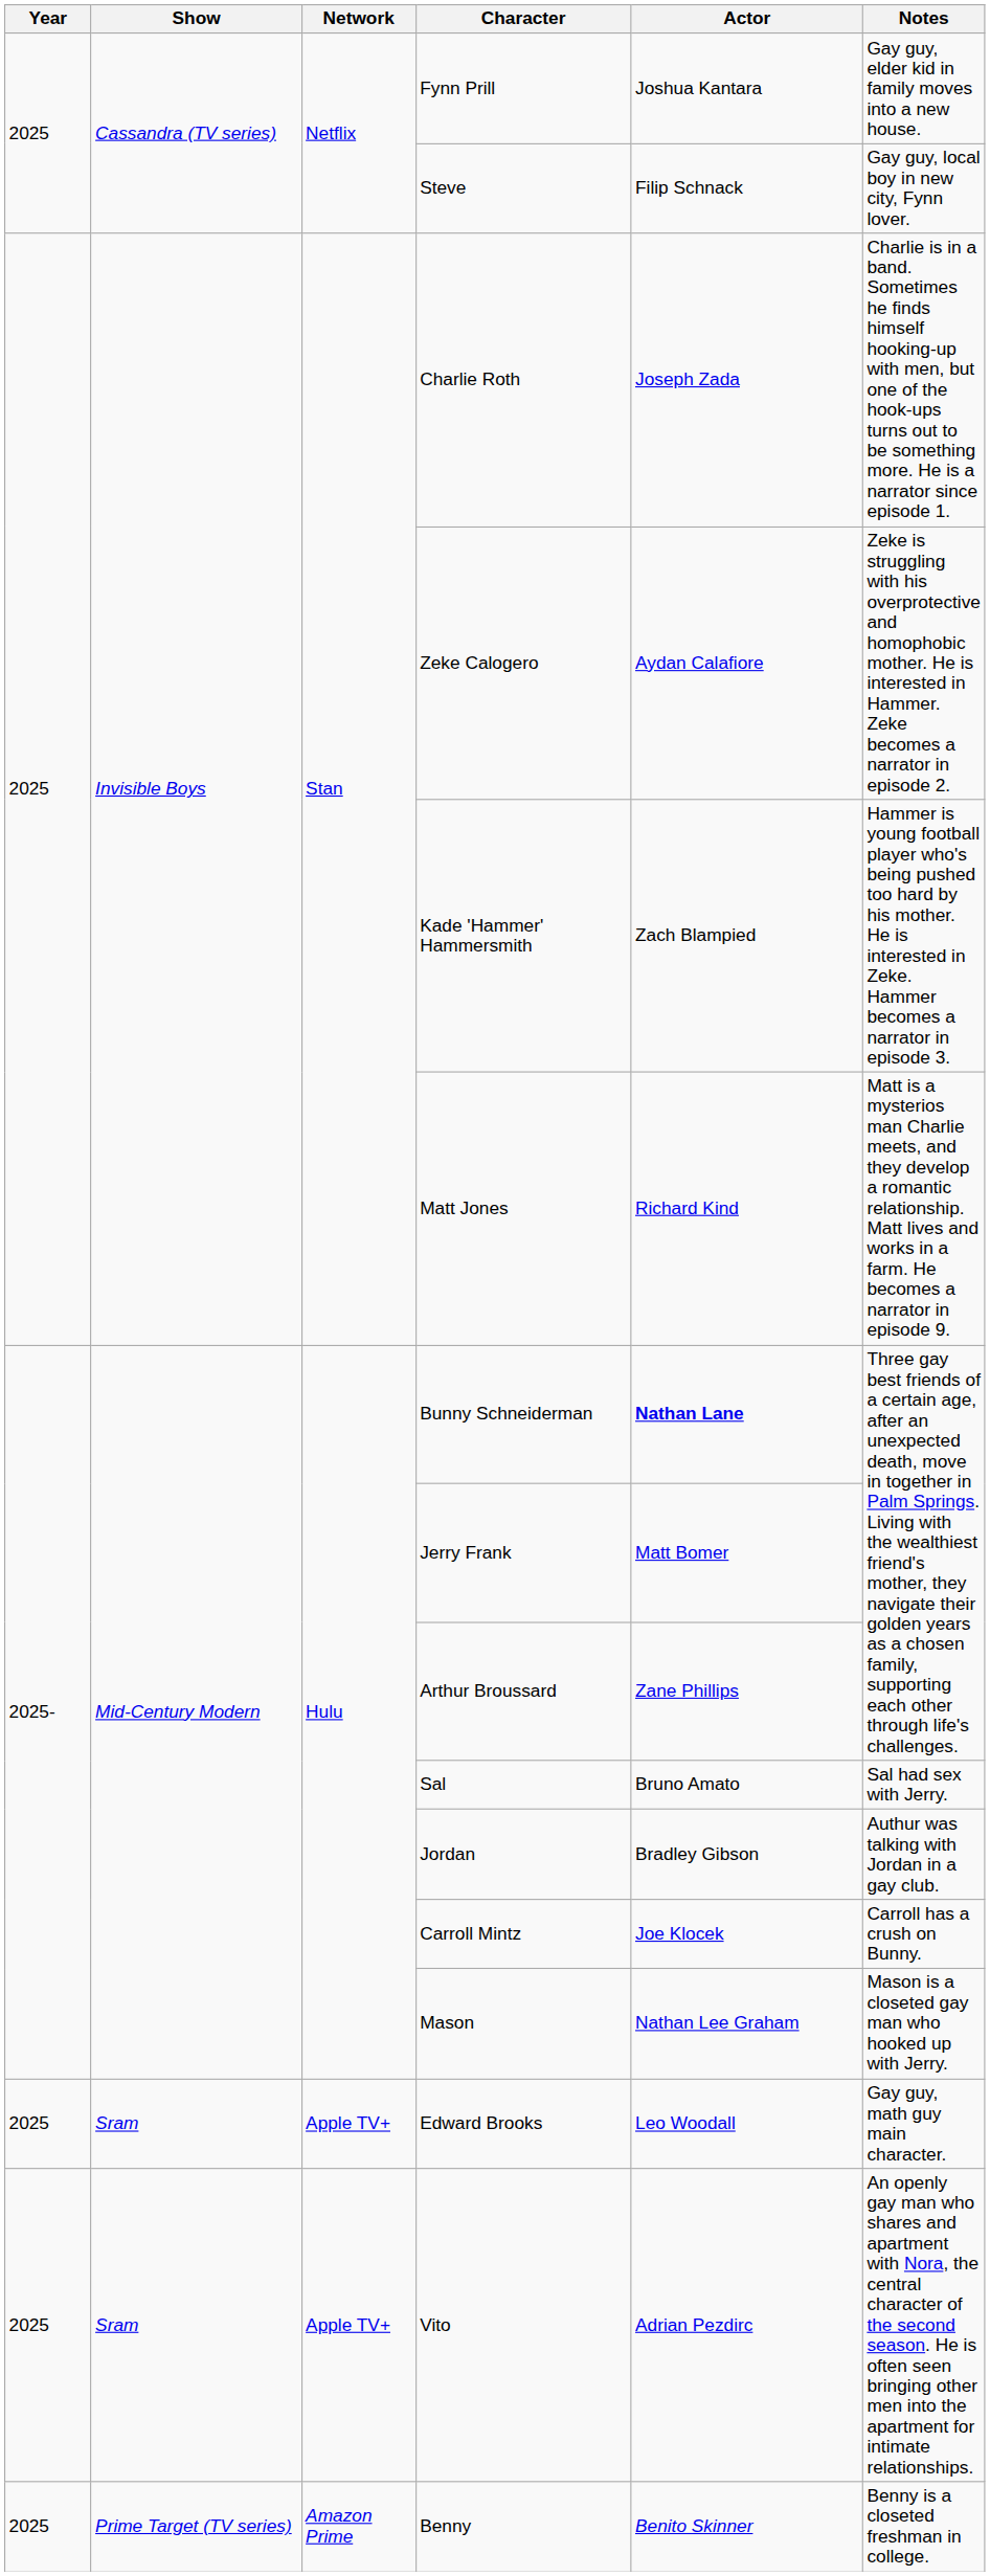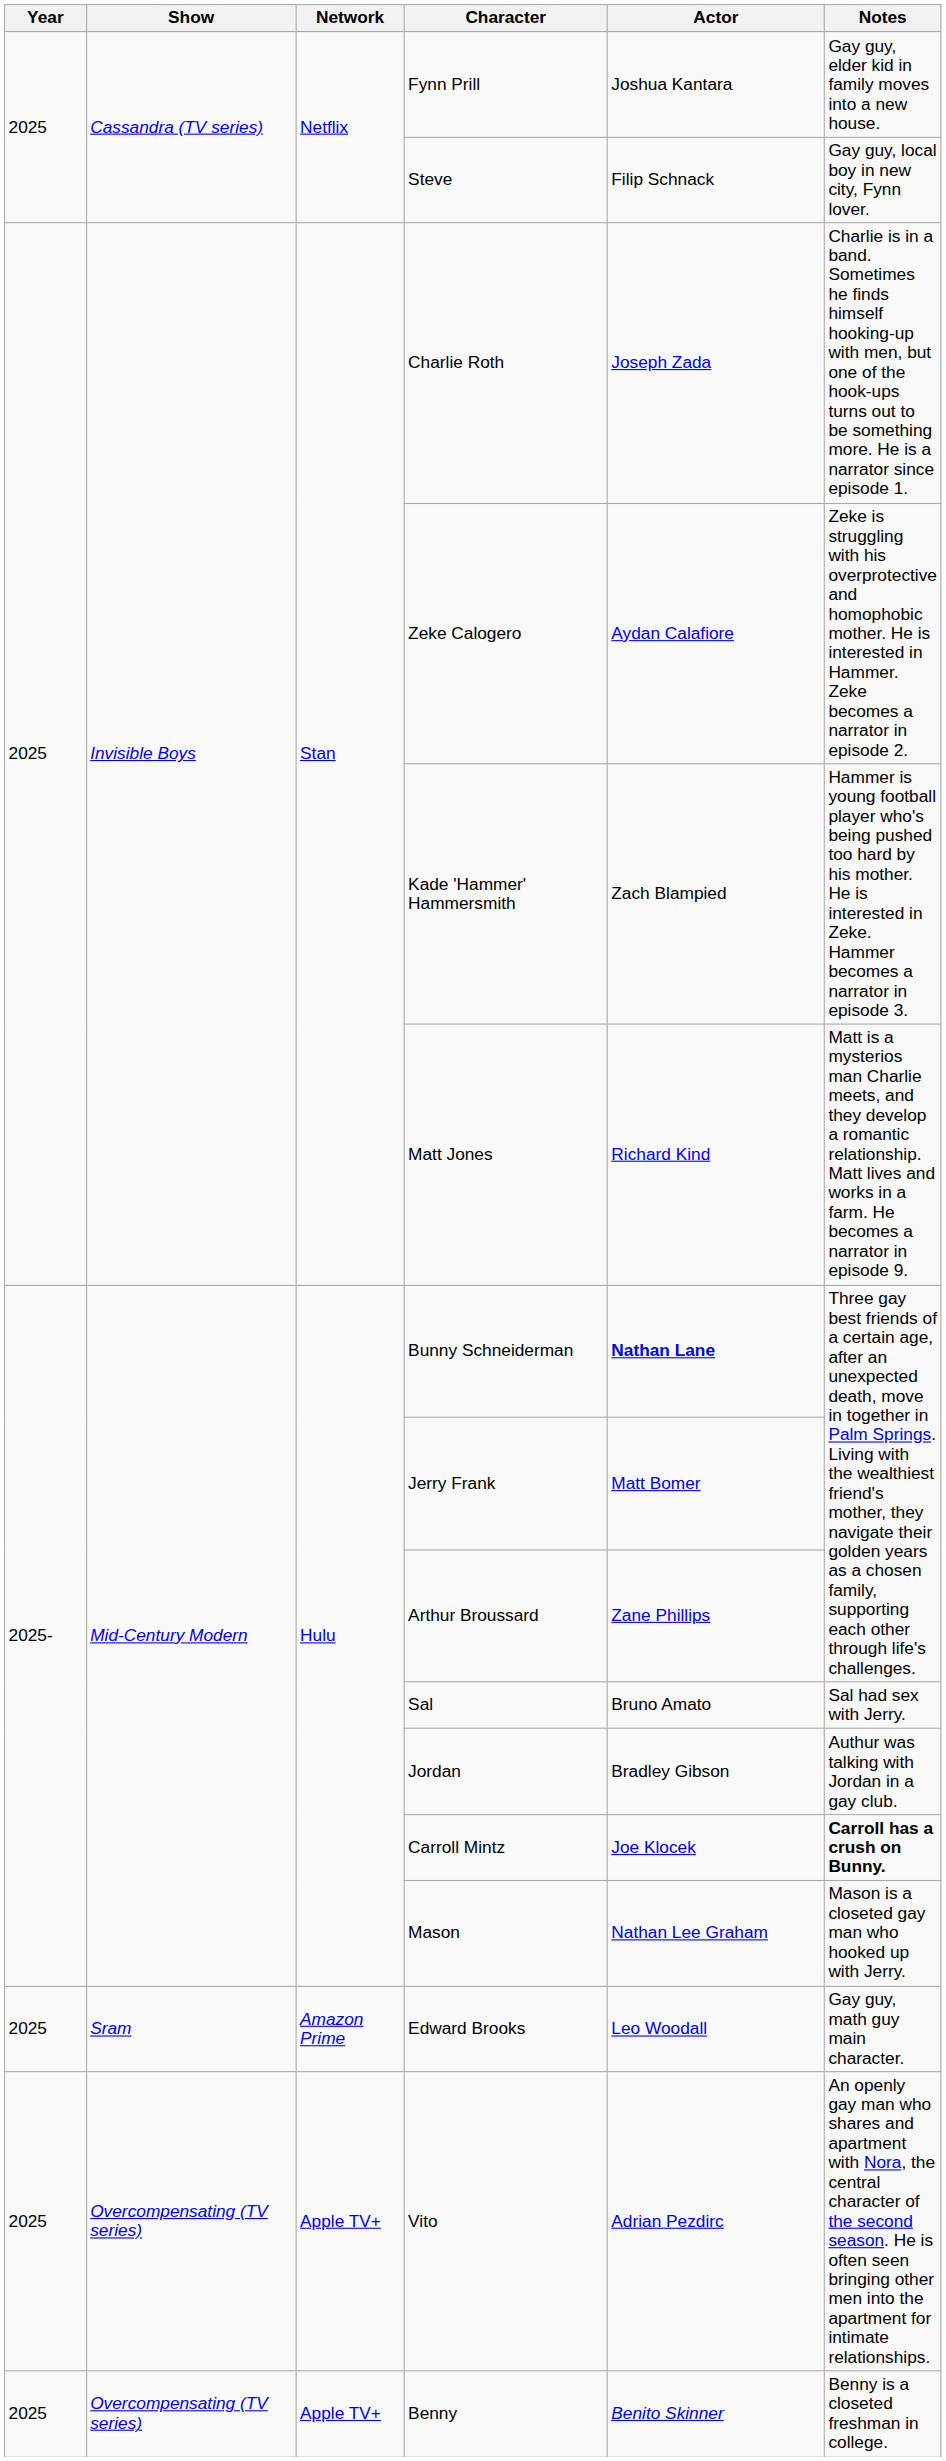Carroll Mintz | Notes: normal -> bold
Edward Brooks | Network: Apple TV+ -> Amazon Prime
Vito | Show: Sram -> Overcompensating (TV series)
Benny | Show: Prime Target (TV series) -> Overcompensating (TV series)
Benny | Network: Amazon Prime -> Apple TV+
